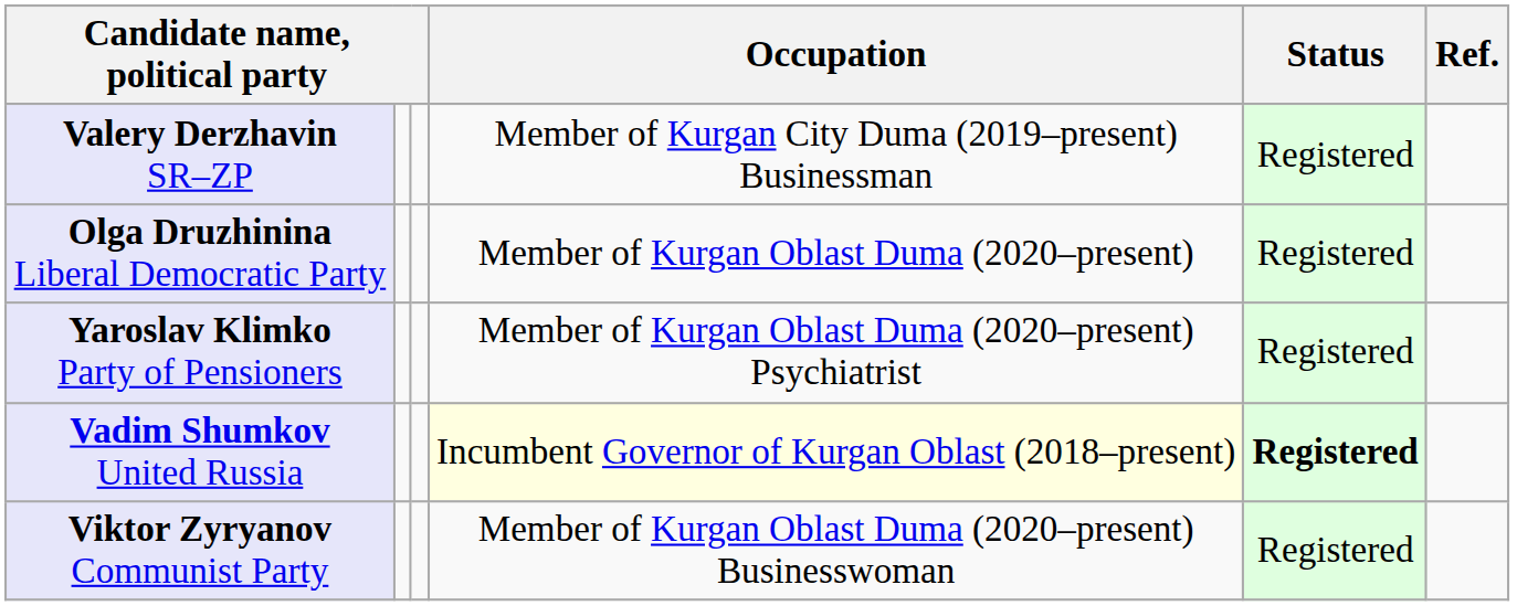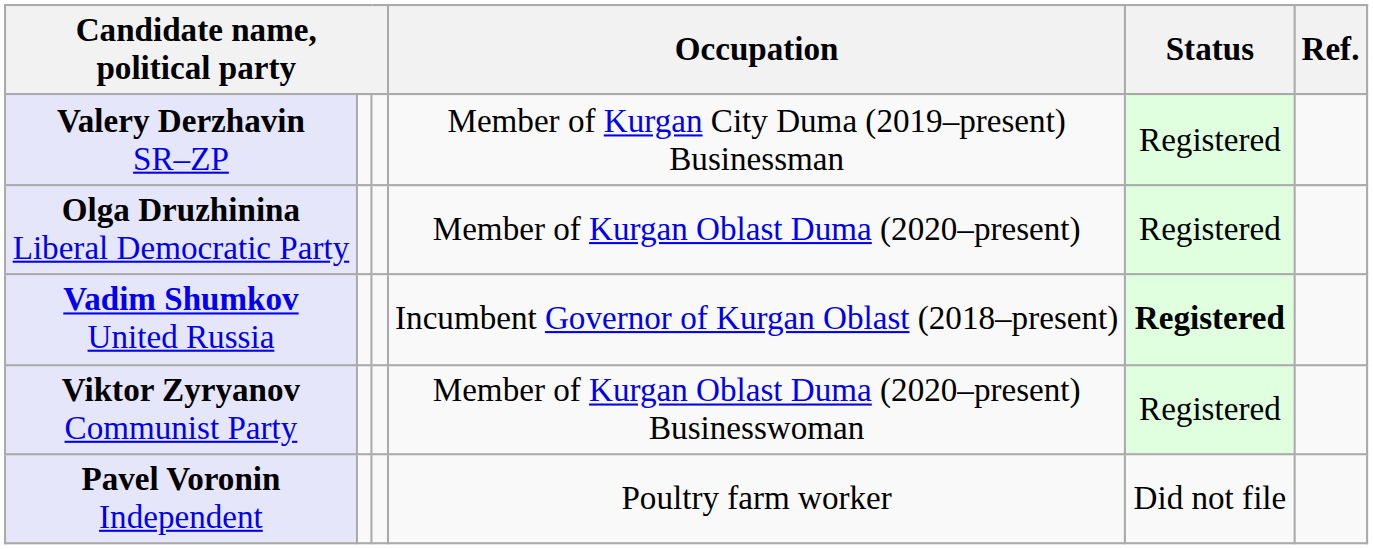- row: Yaroslav Klimko Party of Pensioners | Member of Kurgan Oblast Duma (2020–present) Psychiatrist | Registered
Vadim Shumkov United Russia | Occupation: lightyellow background -> no background
+ row: Pavel Voronin Independent | Poultry farm worker | Did not file
